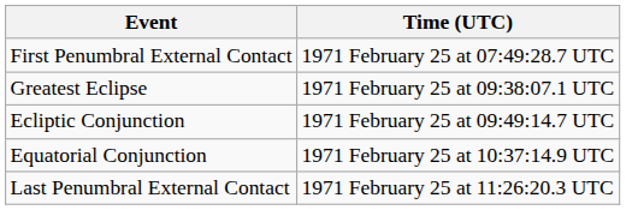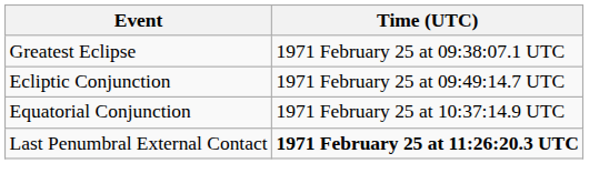- row: First Penumbral External Contact | 1971 February 25 at 07:49:28.7 UTC
Last Penumbral External Contact | Time (UTC): normal -> bold
